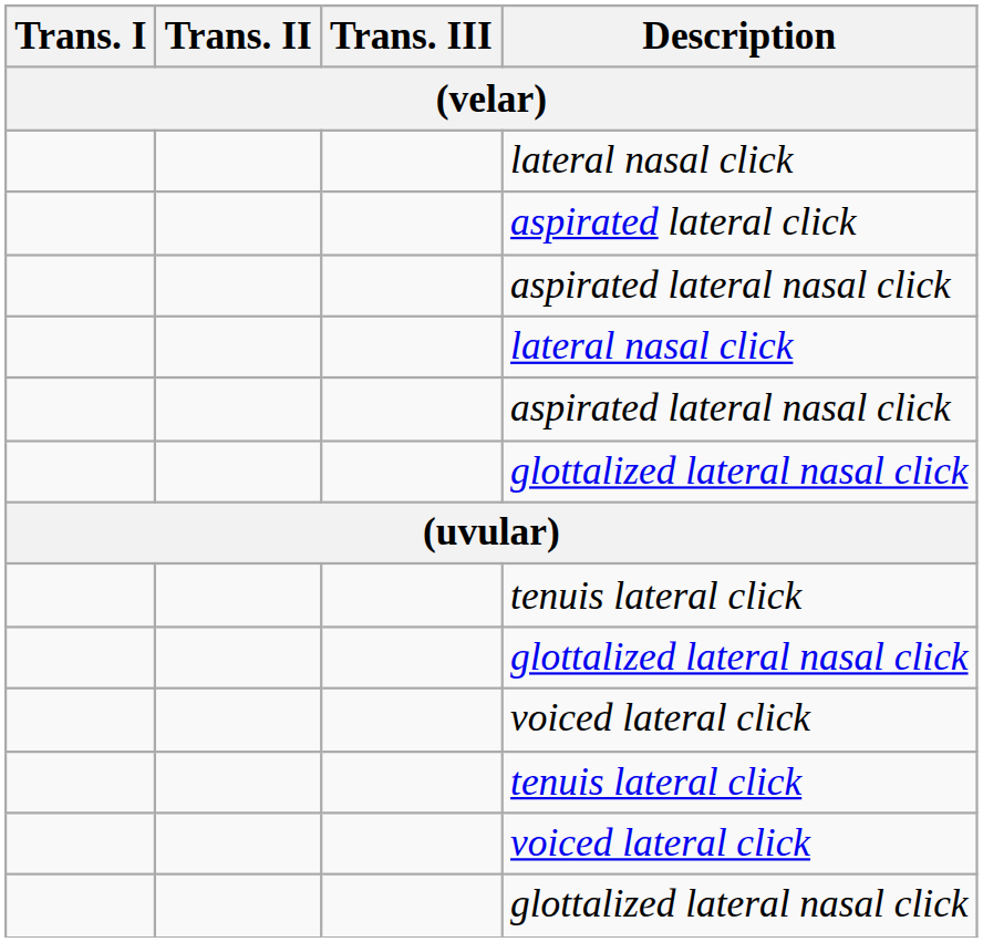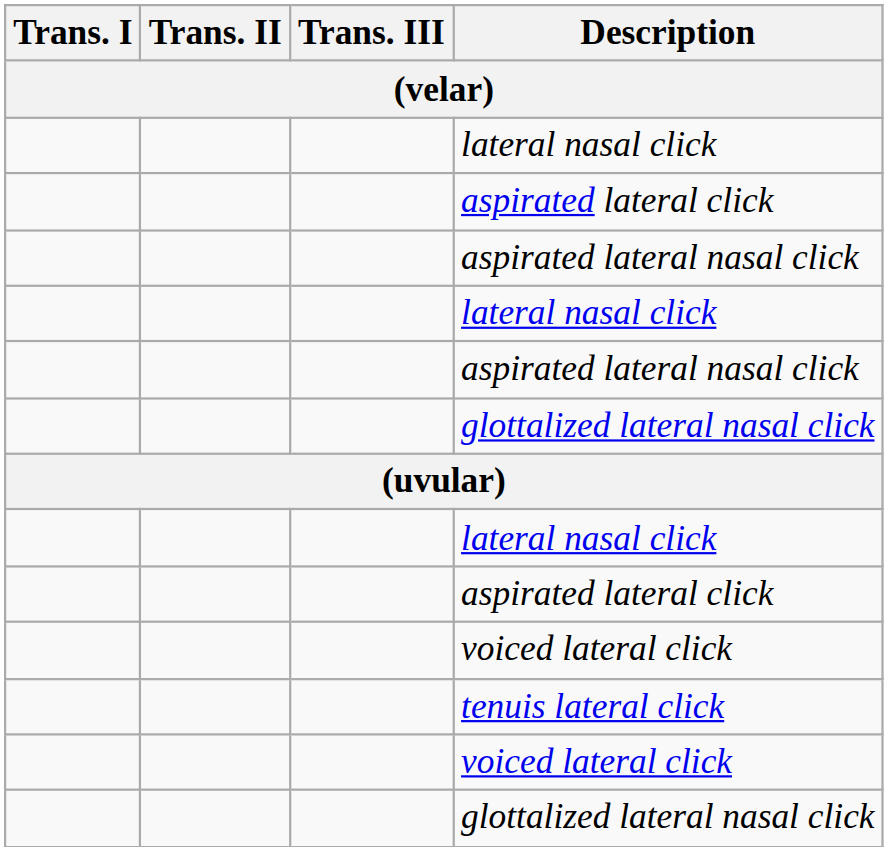row 10 | Description: tenuis lateral click -> lateral nasal click
row 11 | Description: glottalized lateral nasal click -> aspirated lateral click
